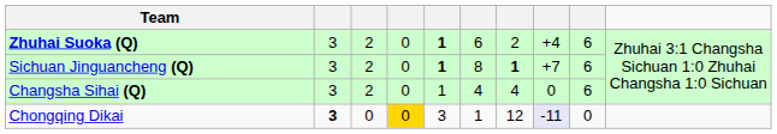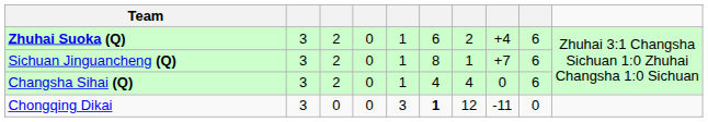Zhuhai Suoka (Q) | column 5: bold -> normal
Sichuan Jinguancheng (Q) | column 5: bold -> normal
Sichuan Jinguancheng (Q) | column 7: bold -> normal
Chongqing Dikai | column 2: bold -> normal
Chongqing Dikai | column 4: gold background -> no background
Chongqing Dikai | column 6: normal -> bold
Chongqing Dikai | column 8: lavender background -> no background
